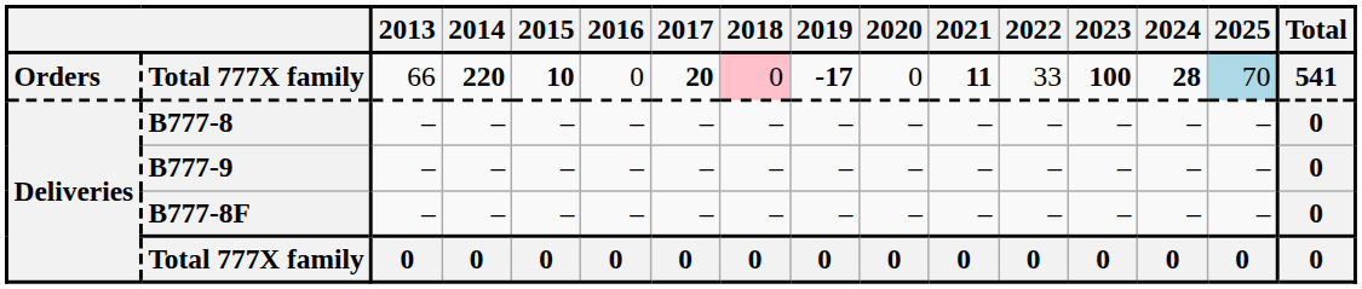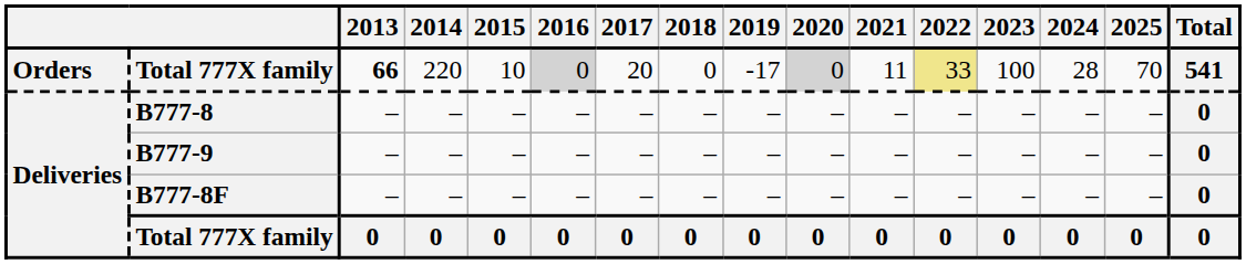Orders / Total 777X family | 2013: normal -> bold
Orders / Total 777X family | 2014: bold -> normal
Orders / Total 777X family | 2015: bold -> normal
Orders / Total 777X family | 2016: no background -> lightgrey background
Orders / Total 777X family | 2017: bold -> normal
Orders / Total 777X family | 2018: pink background -> no background
Orders / Total 777X family | 2019: bold -> normal
Orders / Total 777X family | 2020: no background -> lightgrey background
Orders / Total 777X family | 2021: bold -> normal
Orders / Total 777X family | 2022: no background -> khaki background
Orders / Total 777X family | 2023: bold -> normal
Orders / Total 777X family | 2024: bold -> normal
Orders / Total 777X family | 2025: lightblue background -> no background
